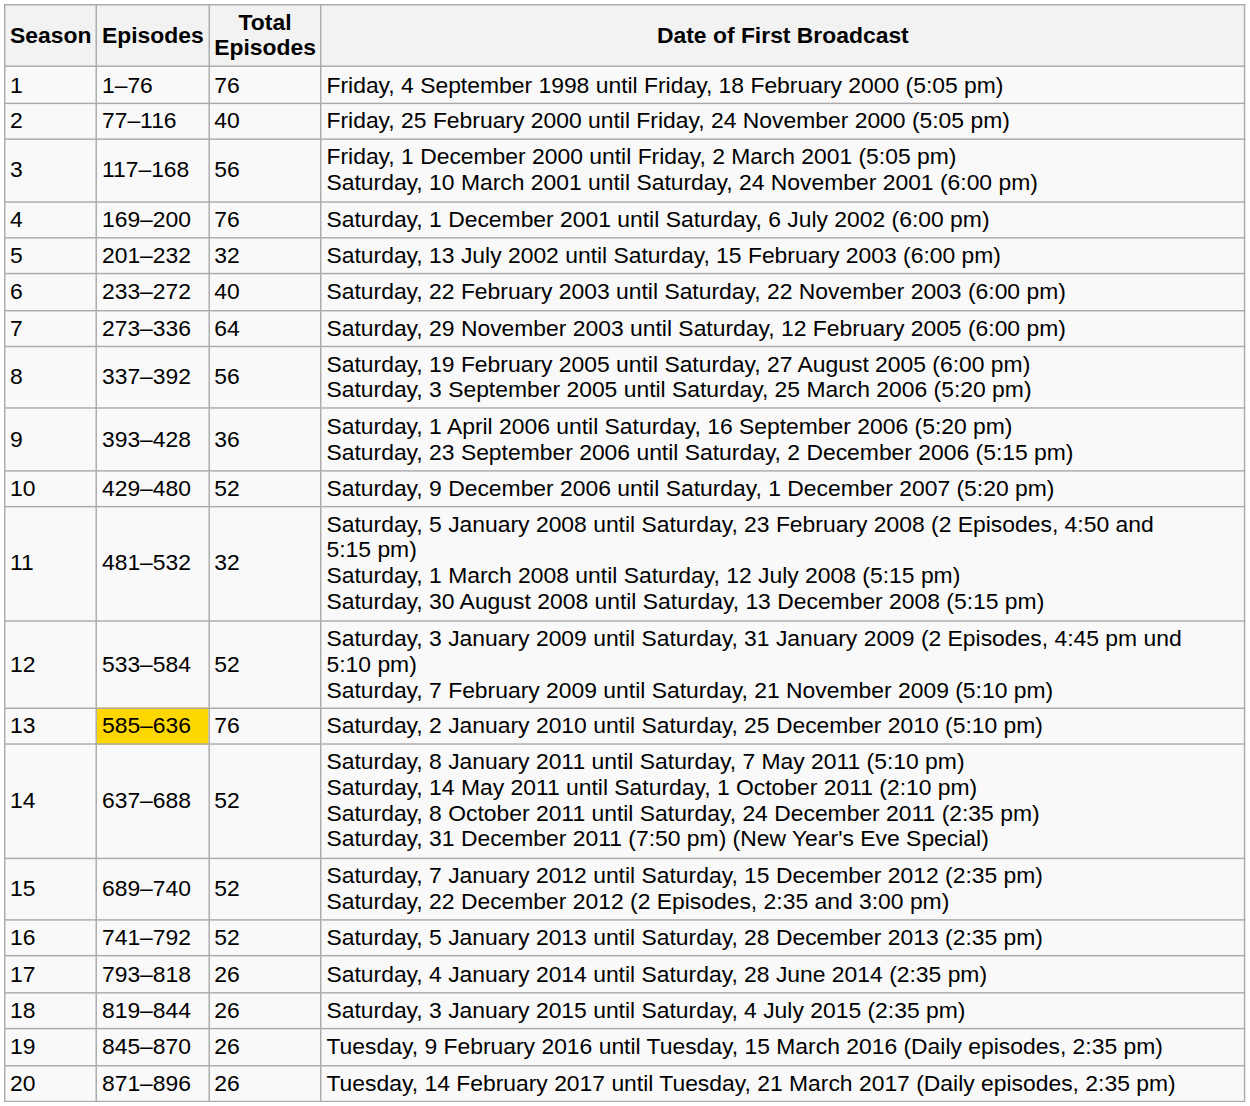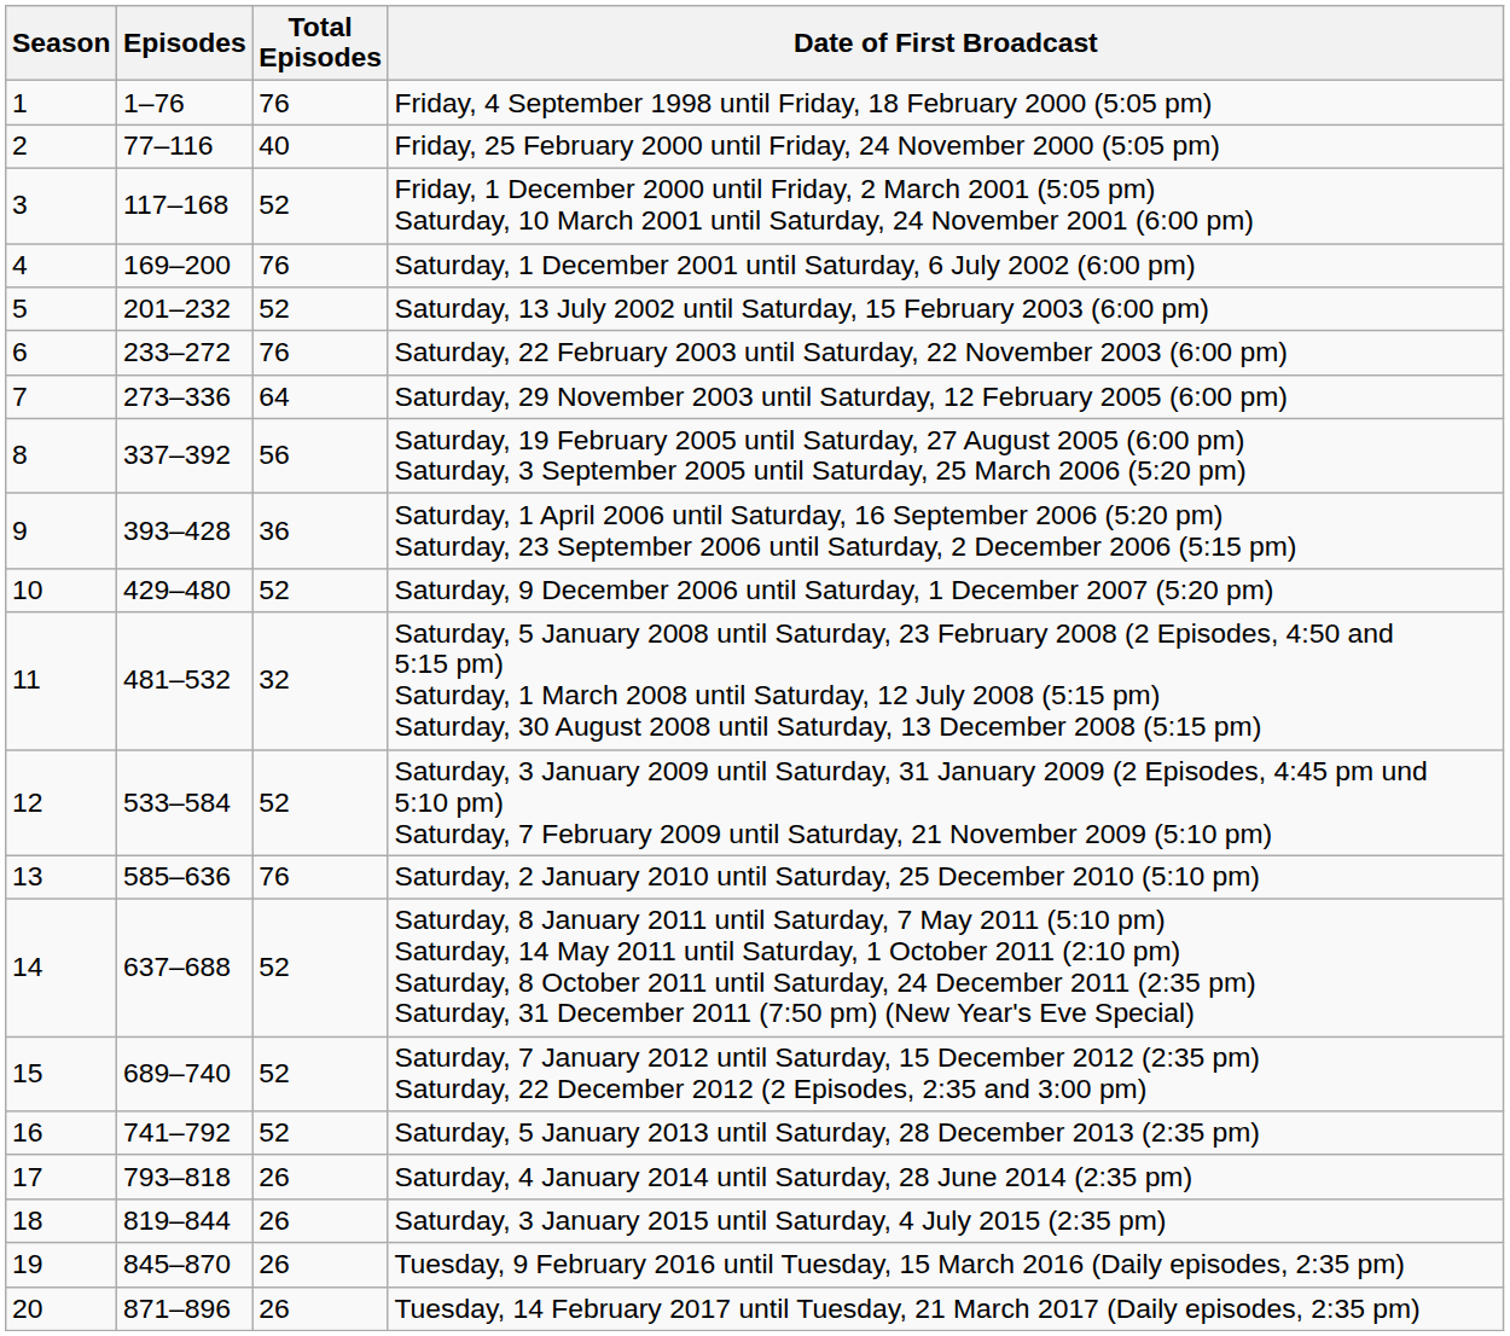row 4 | Total Episodes: 56 -> 52
row 6 | Total Episodes: 32 -> 52
row 7 | Total Episodes: 40 -> 76
row 14 | Episodes: gold background -> no background
